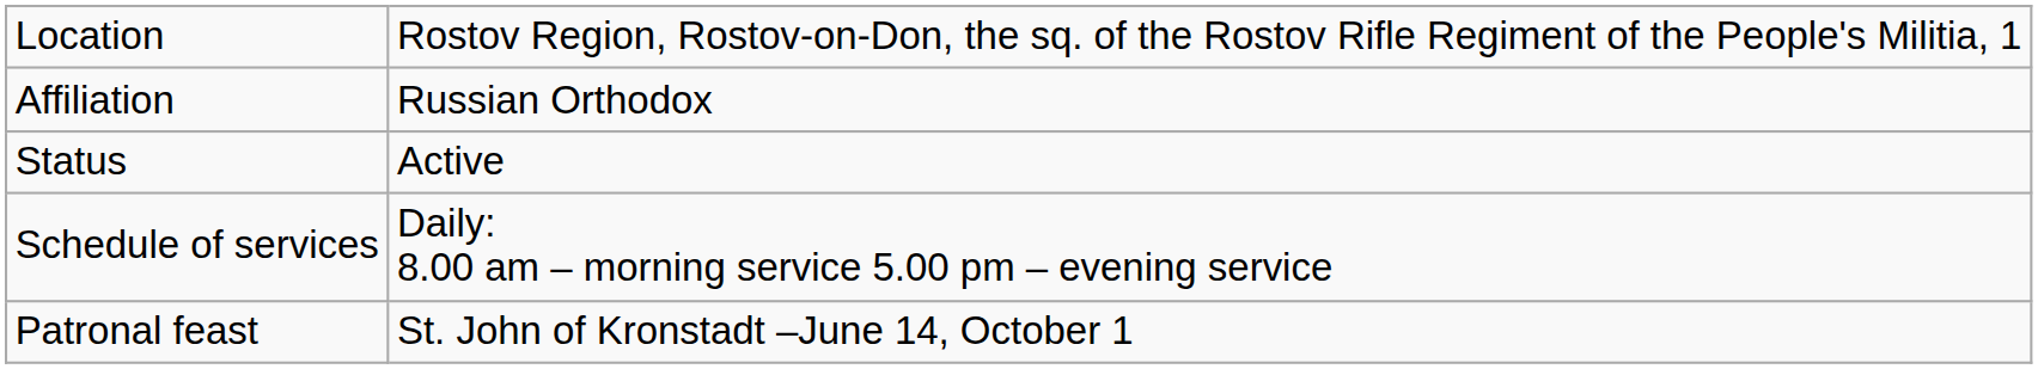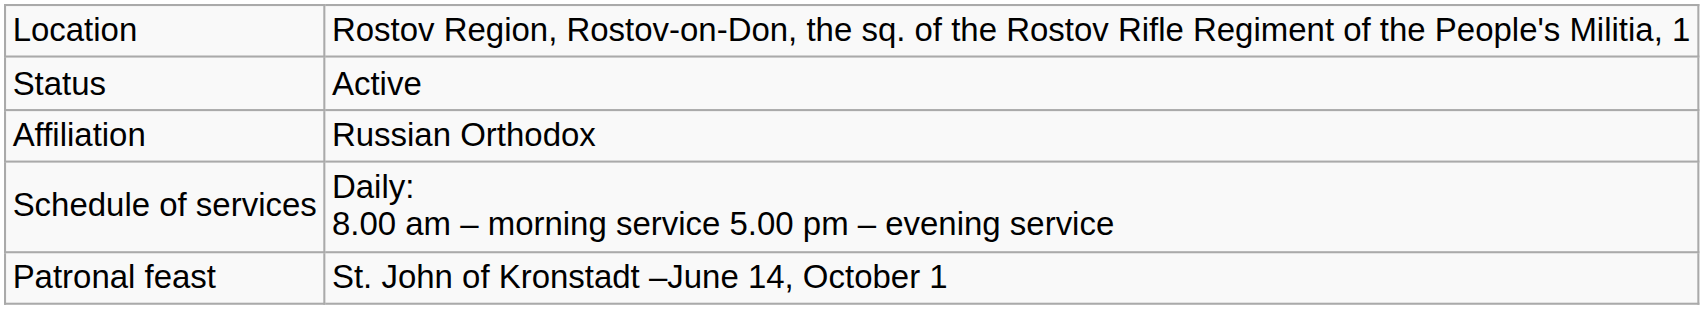rows swapped: Affiliation <-> Status
